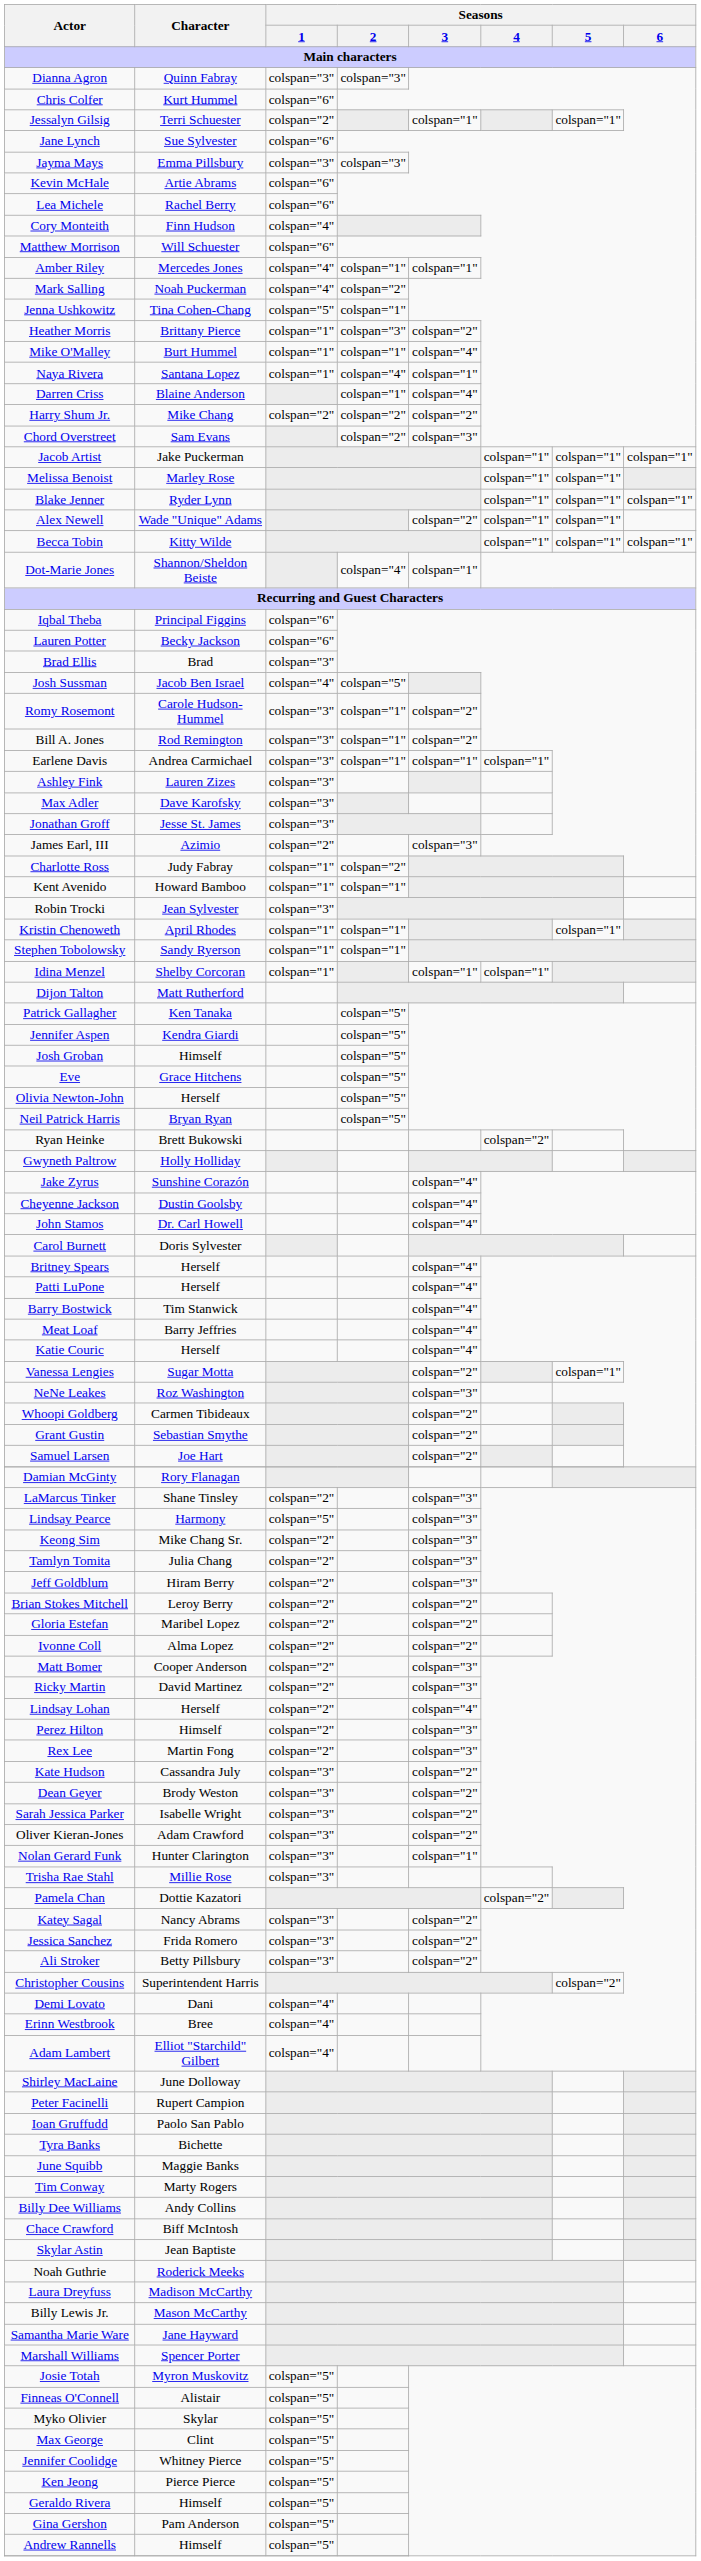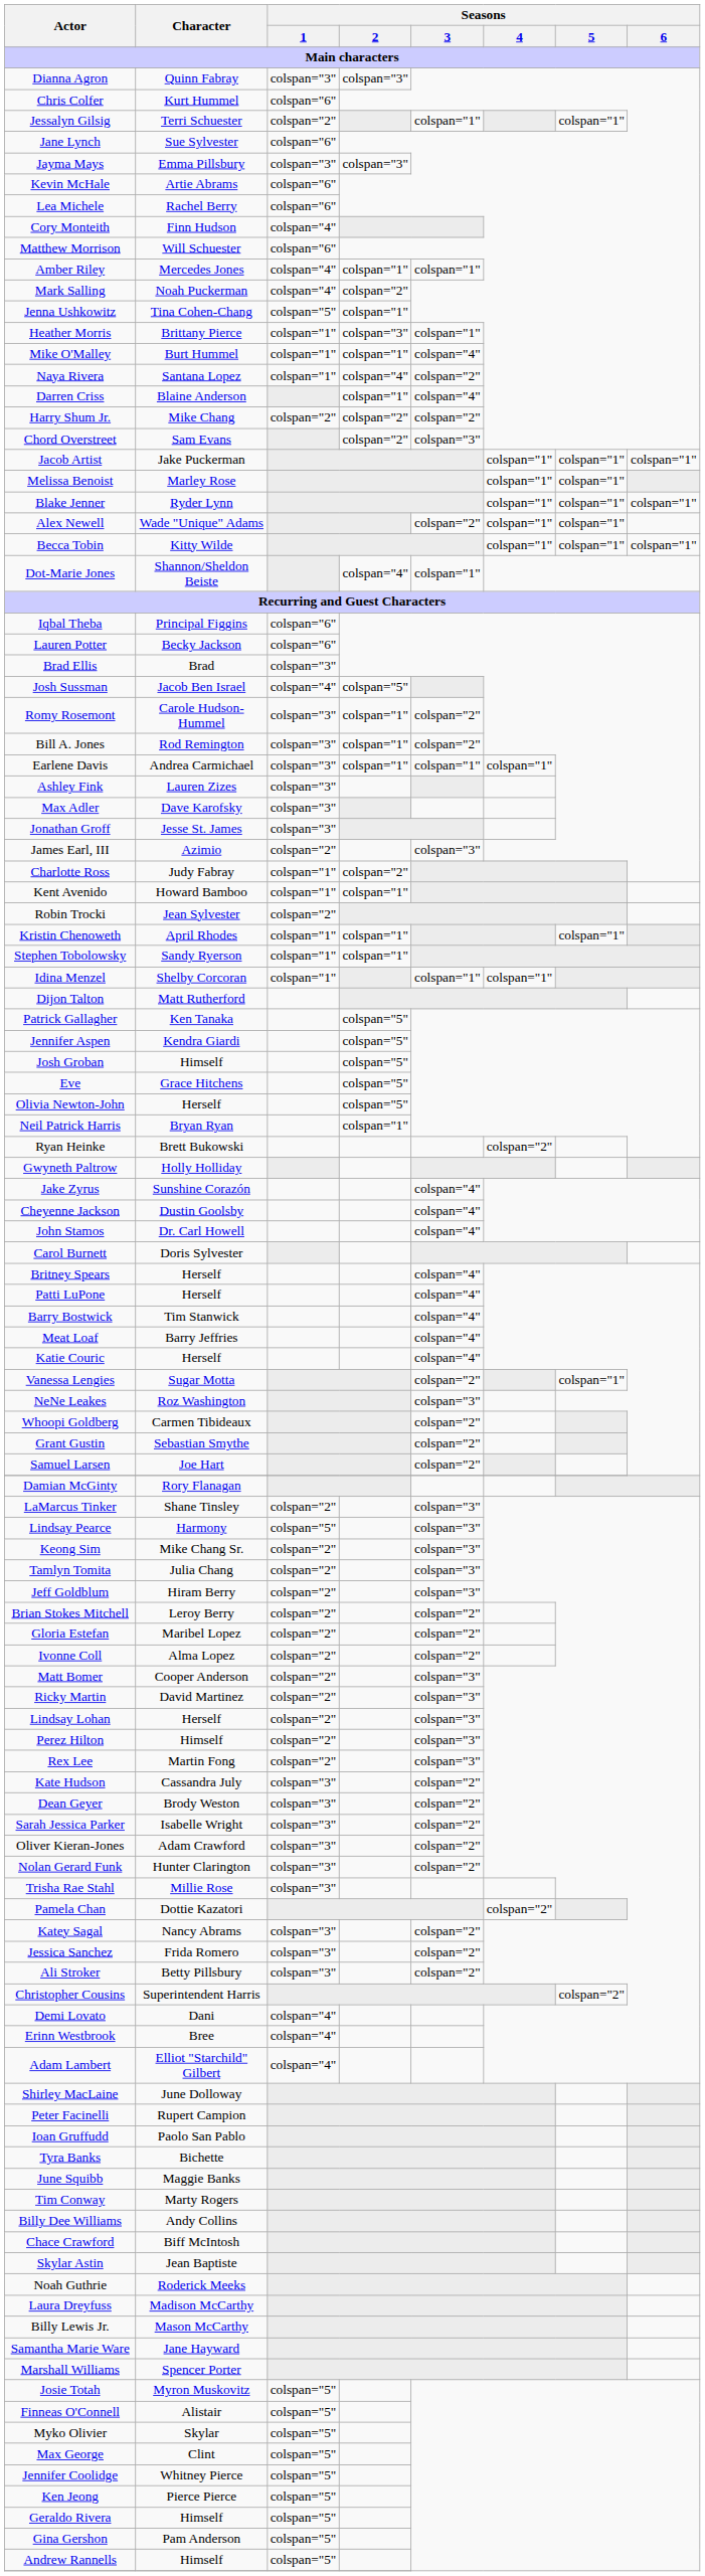Heather Morris | Seasons / 3: colspan="2" -> colspan="1"
Naya Rivera | Seasons / 3: colspan="1" -> colspan="2"
Robin Trocki | Seasons / 1: colspan="3" -> colspan="2"
Neil Patrick Harris | Seasons / 2: colspan="5" -> colspan="1"
Lindsay Lohan | Seasons / 3: colspan="4" -> colspan="3"
Nolan Gerard Funk | Seasons / 3: colspan="1" -> colspan="2"
